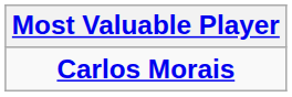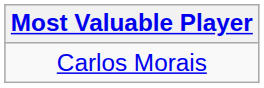row 2 | column 1: bold -> normal
